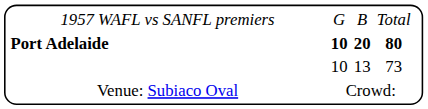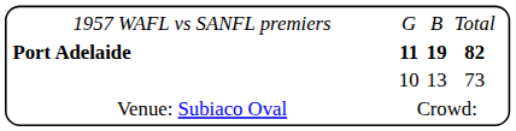Port Adelaide | column 2: 10 -> 11
Port Adelaide | column 3: 20 -> 19
Port Adelaide | column 4: 80 -> 82
